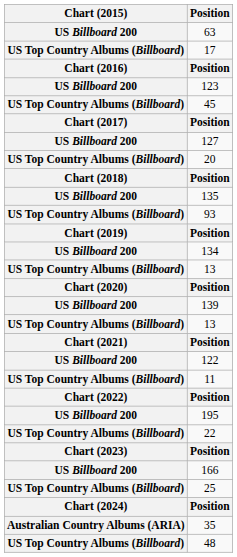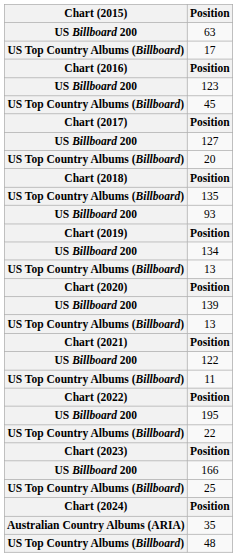row 11 | Chart (2015): US Billboard 200 -> US Top Country Albums (Billboard)
row 12 | Chart (2015): US Top Country Albums (Billboard) -> US Billboard 200
